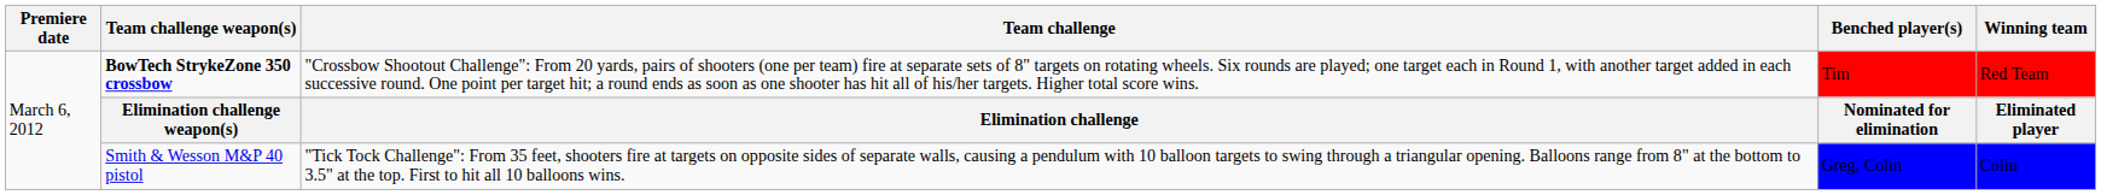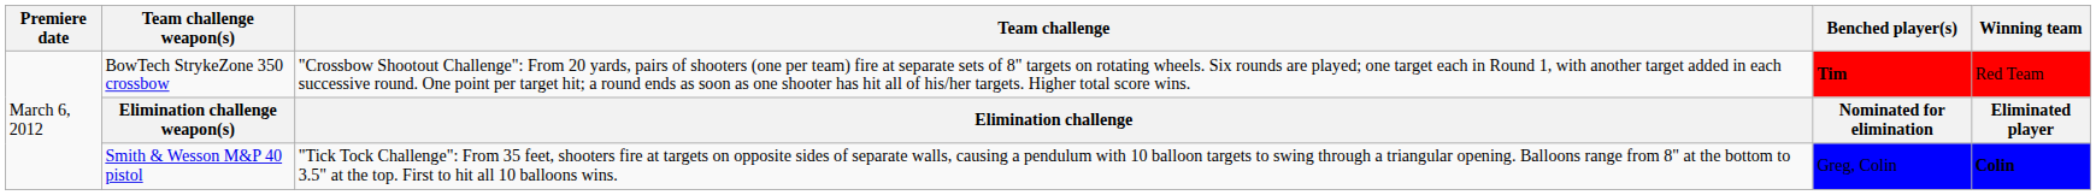row 2 | Team challenge weapon(s): bold -> normal
row 2 | Benched player(s): normal -> bold
row 4 | Winning team: normal -> bold
